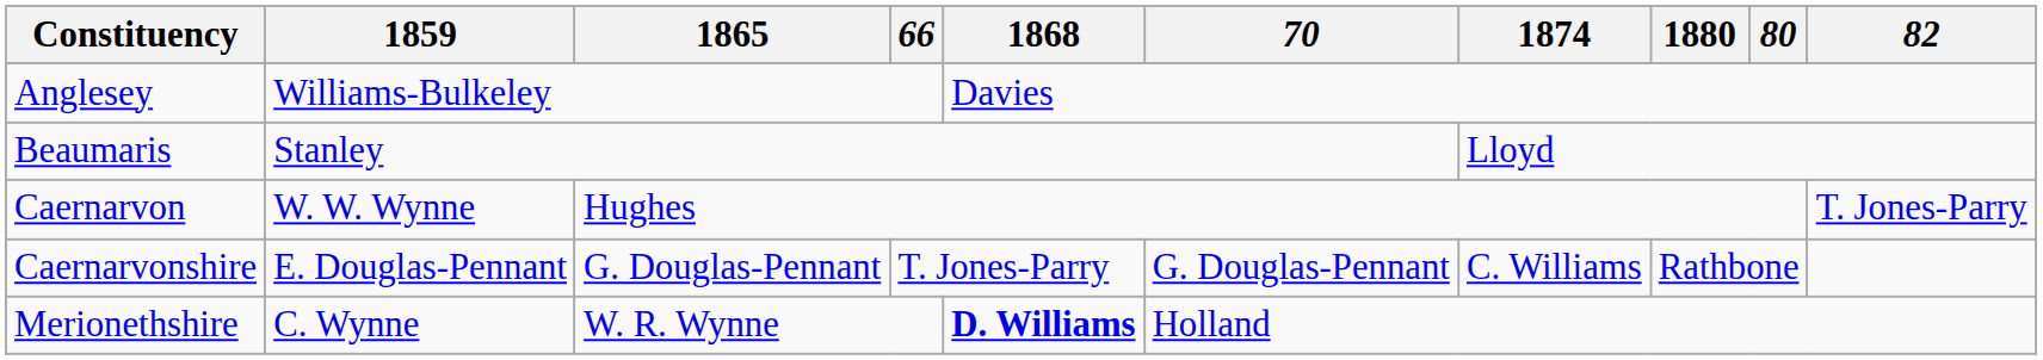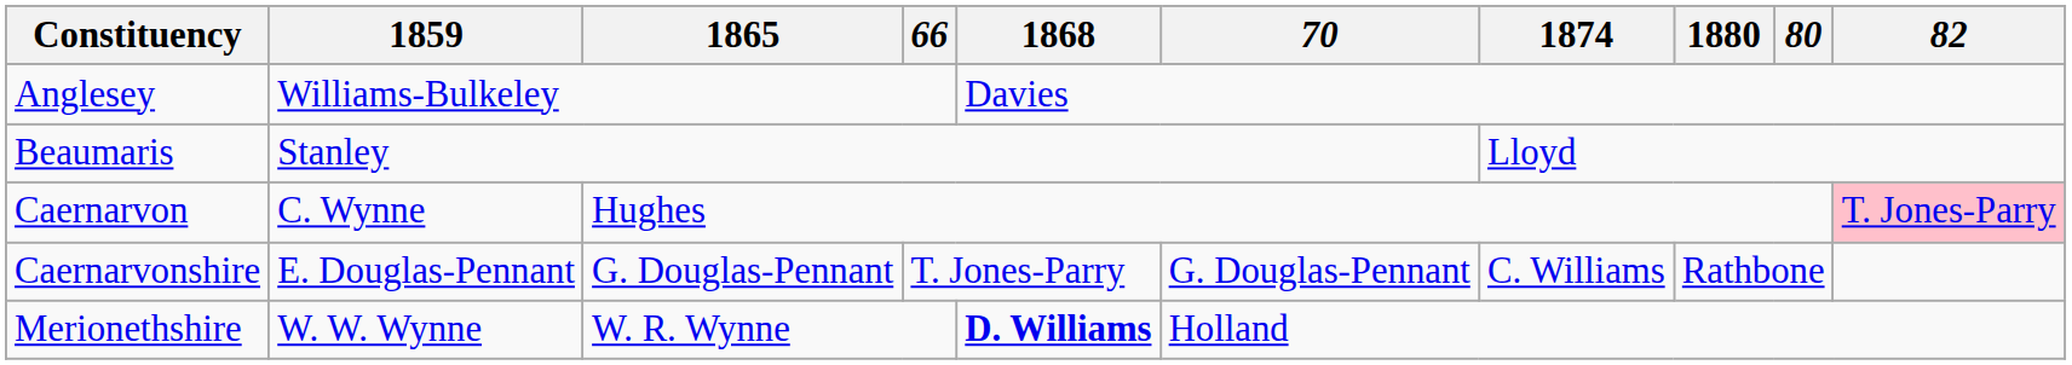Caernarvon | 1859: W. W. Wynne -> C. Wynne
Caernarvon | 82: no background -> pink background
Merionethshire | 1859: C. Wynne -> W. W. Wynne
